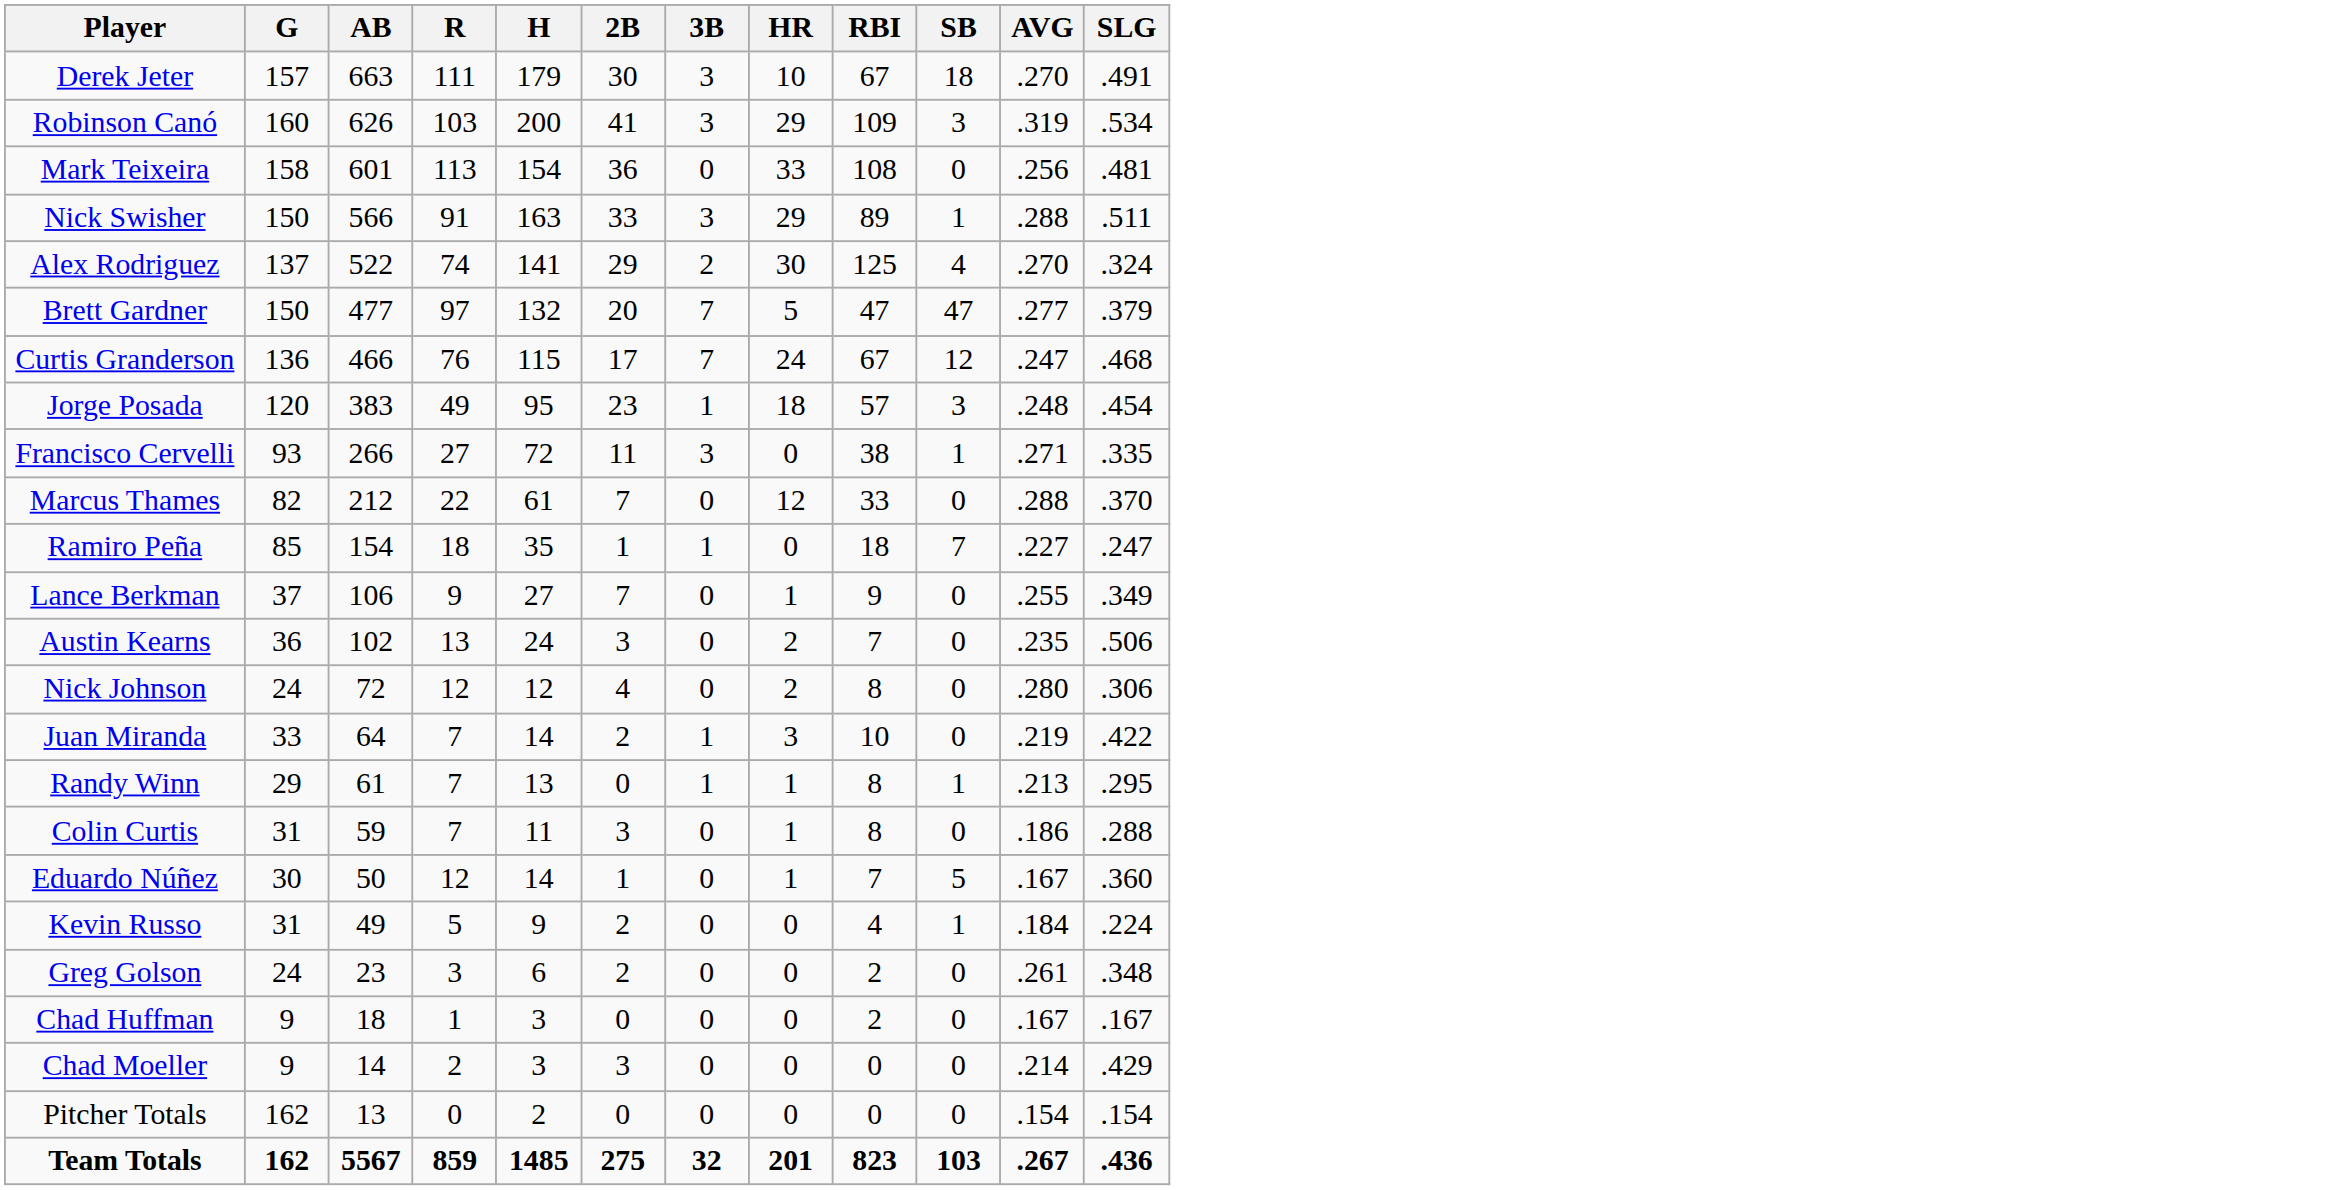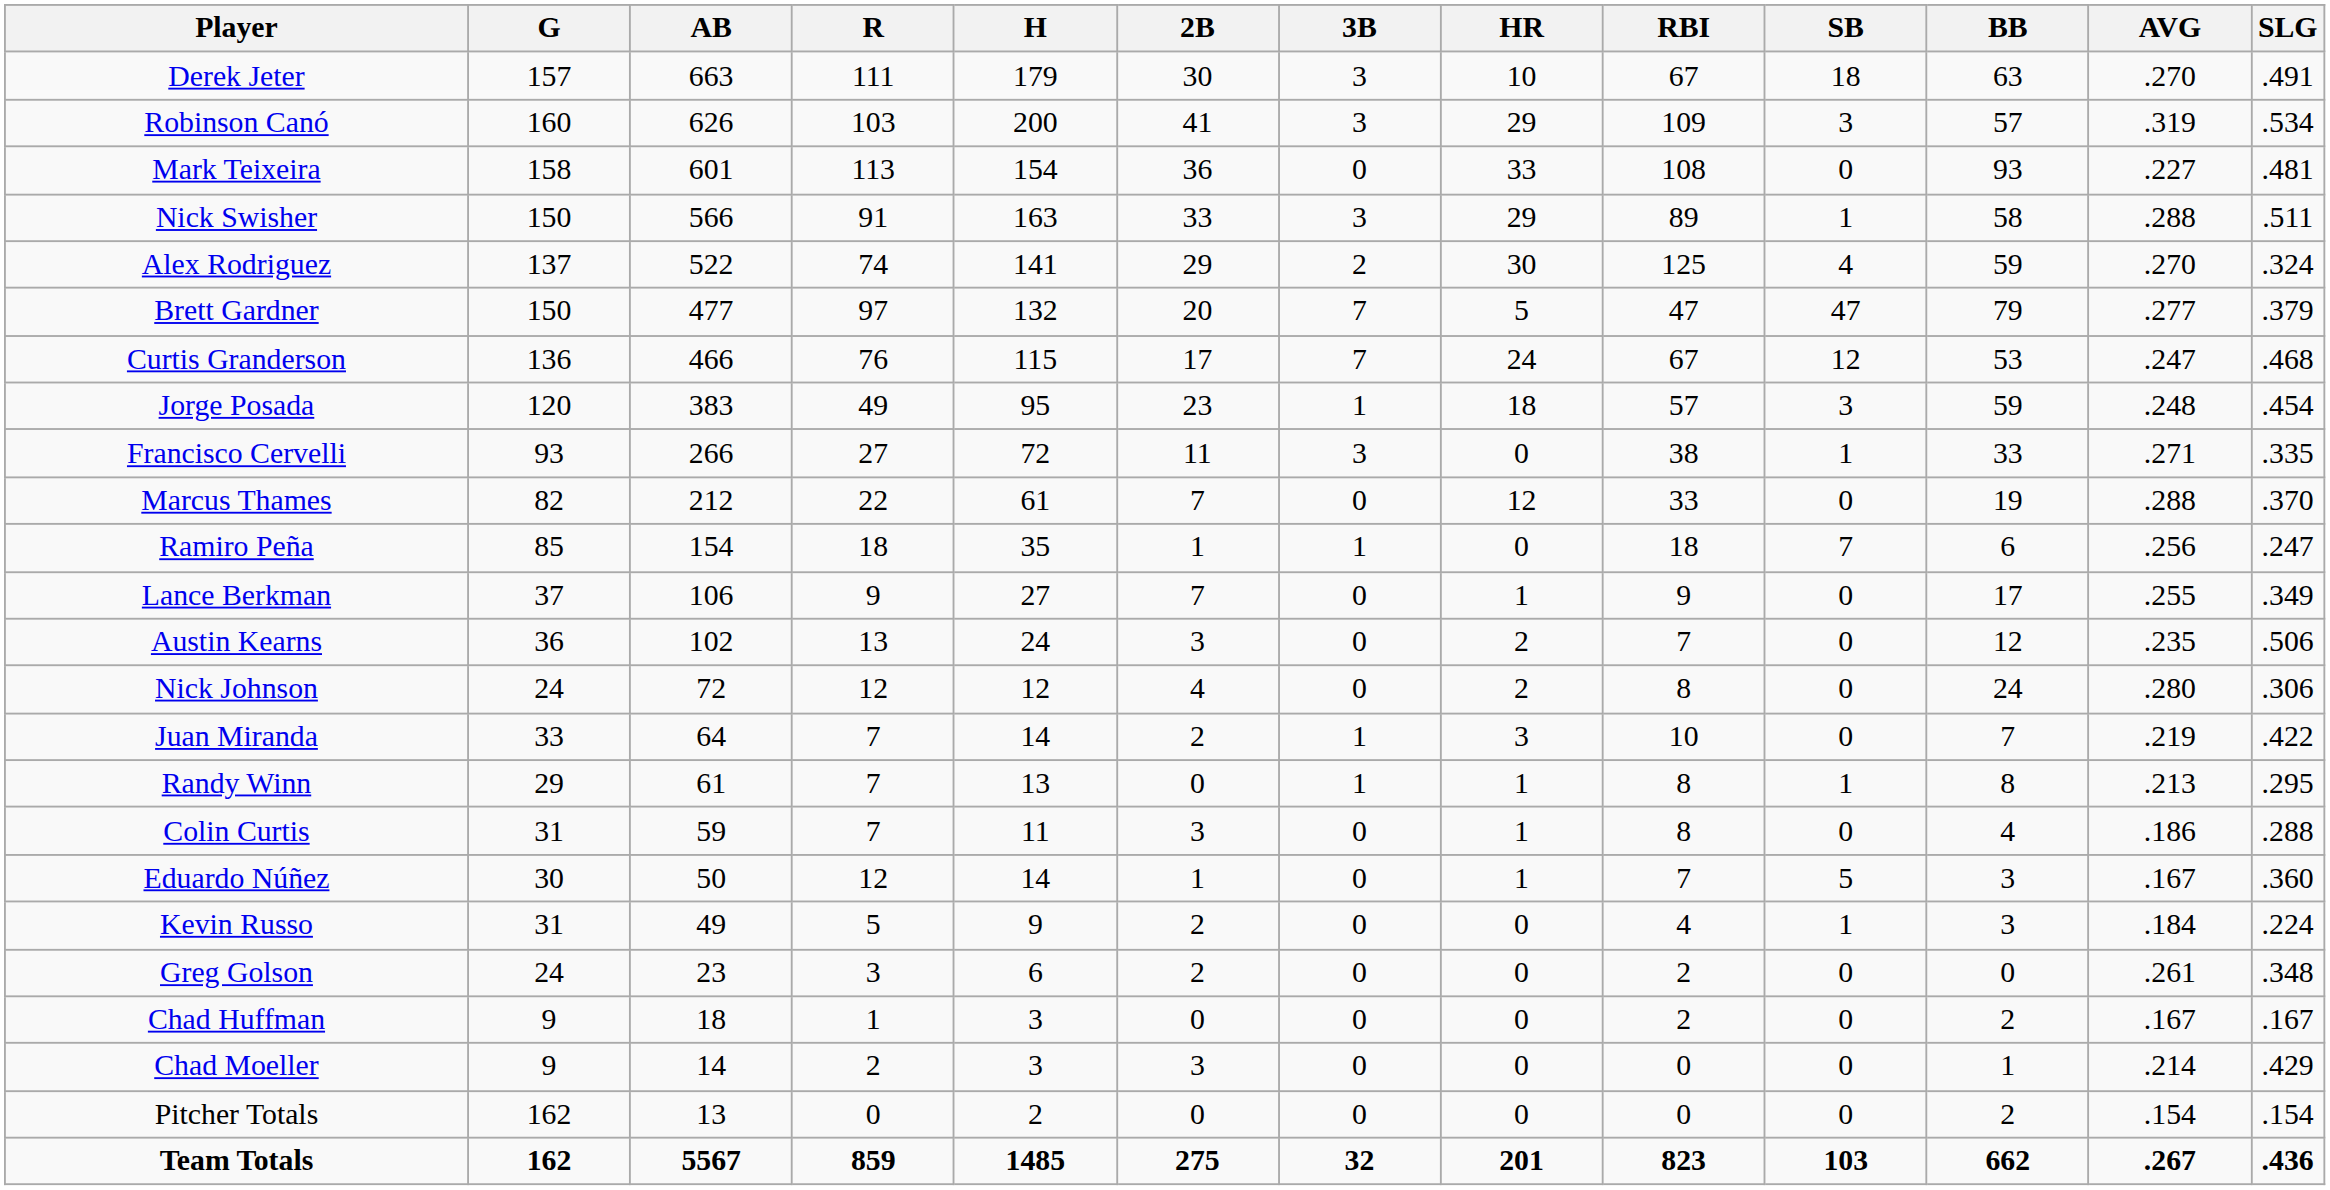+ column: BB | 63 | 57 | 93 | 58 | 59 | 79 | 53 | 59 | 33 | 19 | 6 | 17 | 12 | 24 | 7 | 8 | 4 | 3 | 3 | 0 | 2 | 1 | 2 | 662
Mark Teixeira | AVG: .256 -> .227
Ramiro Peña | AVG: .227 -> .256
